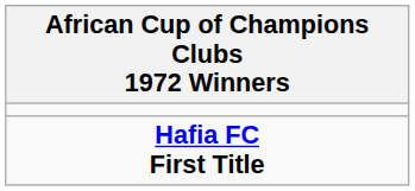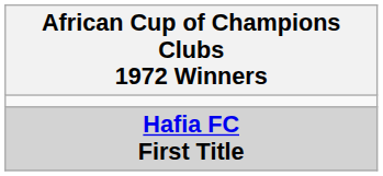row 3 | column 1: no background -> lightgrey background
